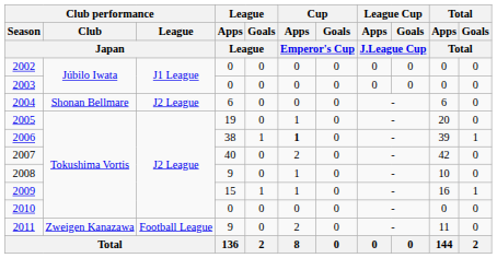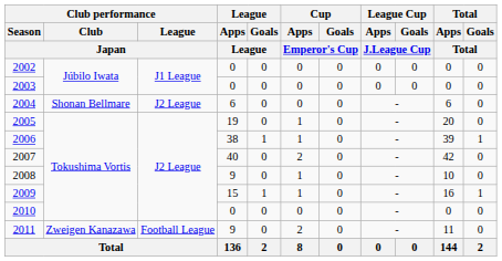2006 | Cup / Apps / Emperor's Cup: bold -> normal
